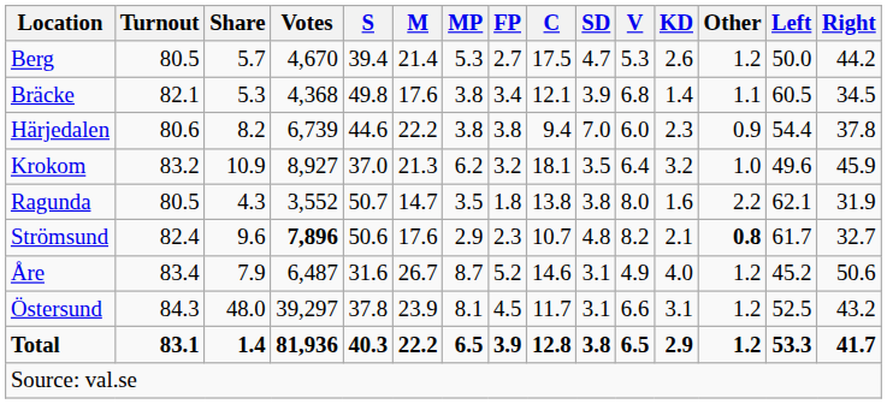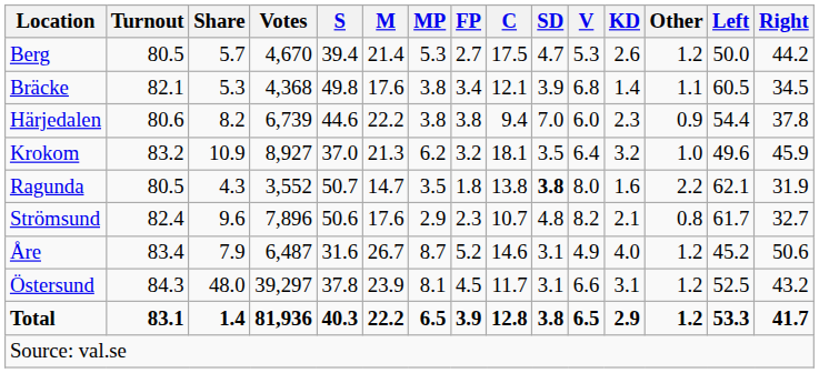Ragunda | SD: normal -> bold
Strömsund | Votes: bold -> normal
Strömsund | Other: bold -> normal
